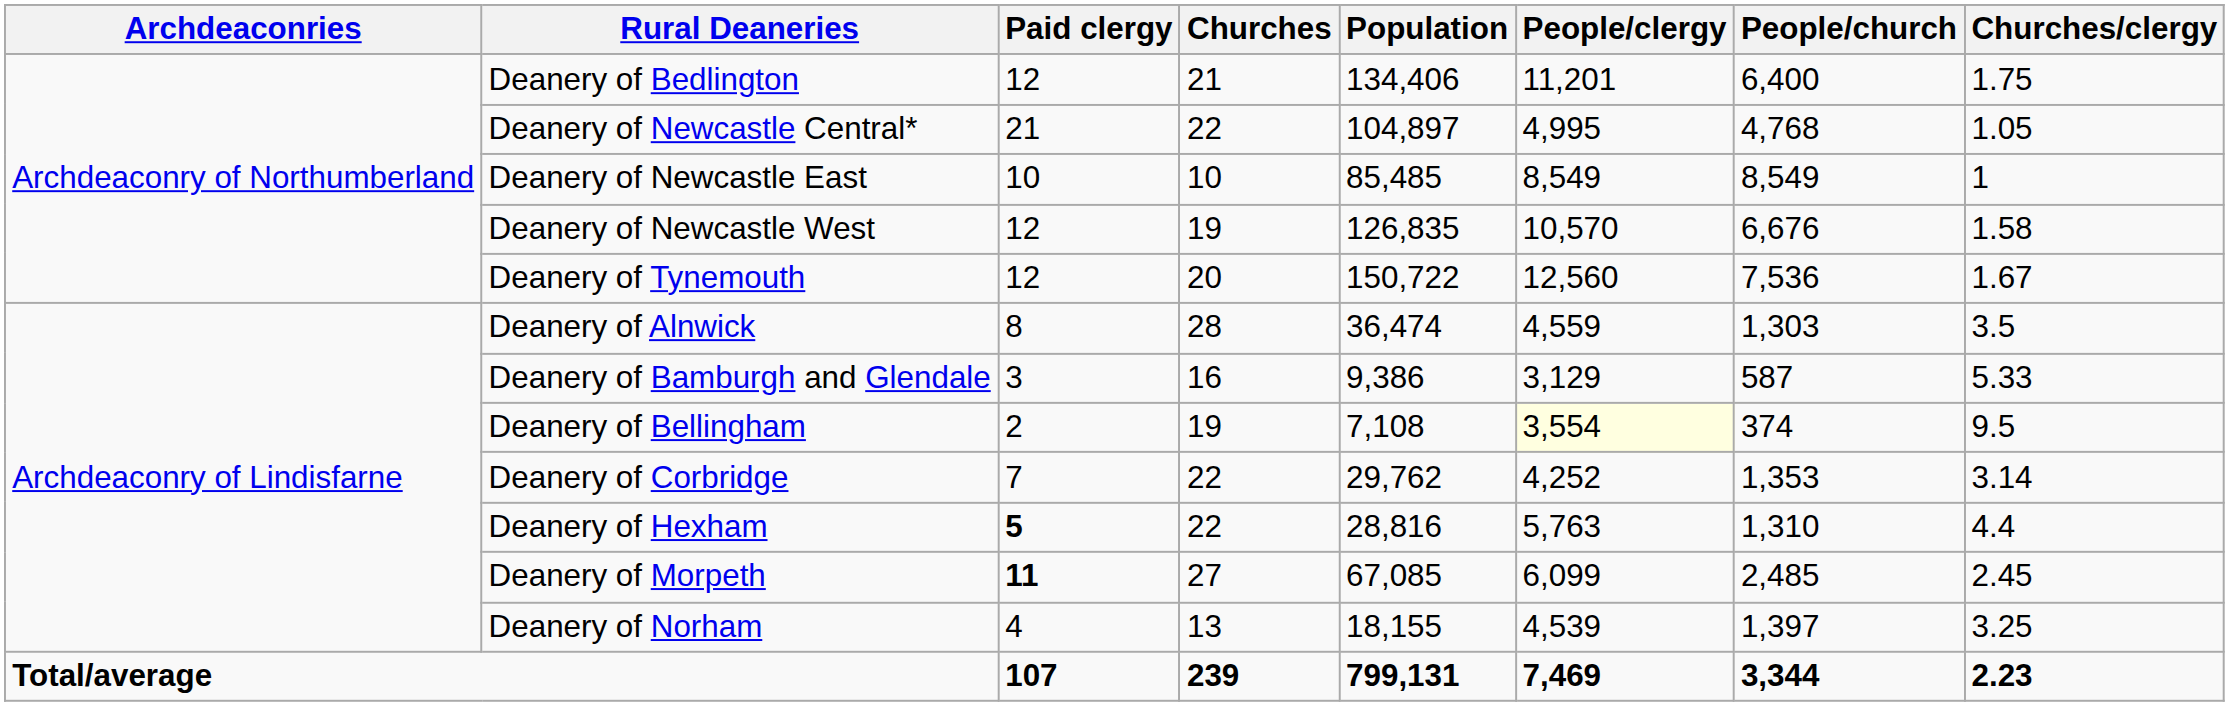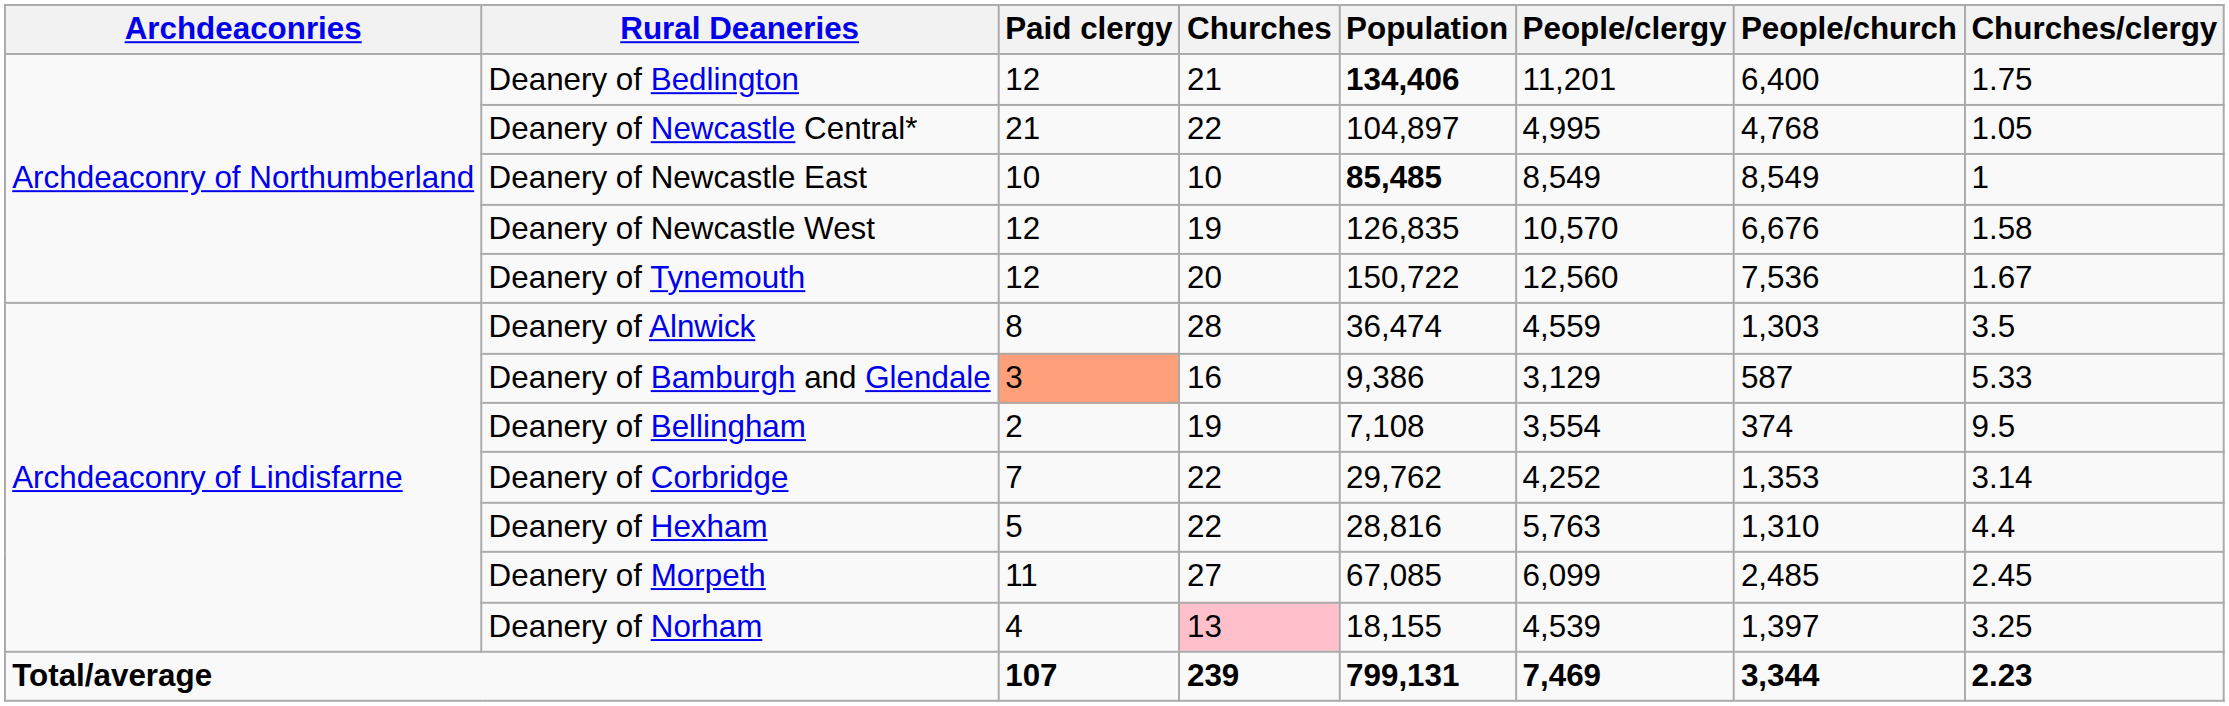Deanery of Bedlington | Population: normal -> bold
Deanery of Newcastle East | Population: normal -> bold
Deanery of Bamburgh and Glendale | Paid clergy: no background -> lightsalmon background
Deanery of Bellingham | People/clergy: lightyellow background -> no background
Deanery of Hexham | Paid clergy: bold -> normal
Deanery of Morpeth | Paid clergy: bold -> normal
Deanery of Norham | Churches: no background -> pink background
